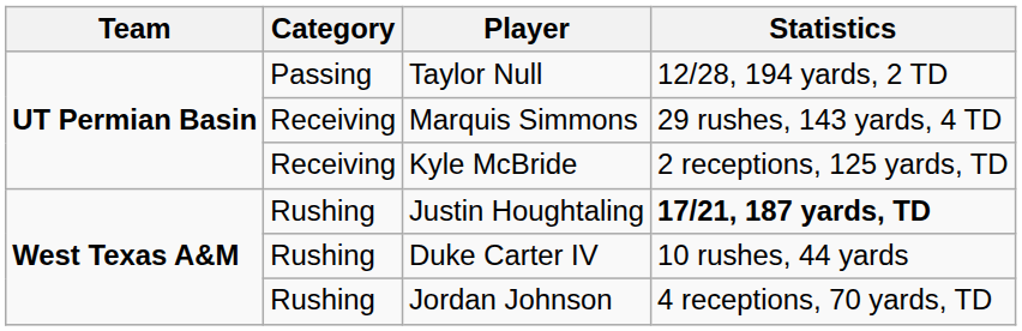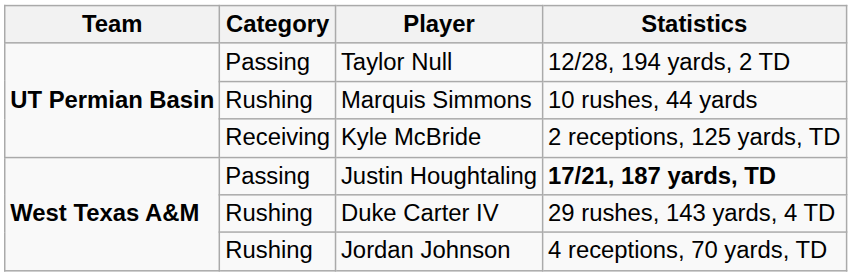Marquis Simmons | Category: Receiving -> Rushing
Marquis Simmons | Statistics: 29 rushes, 143 yards, 4 TD -> 10 rushes, 44 yards
Justin Houghtaling | Category: Rushing -> Passing
Duke Carter IV | Statistics: 10 rushes, 44 yards -> 29 rushes, 143 yards, 4 TD
